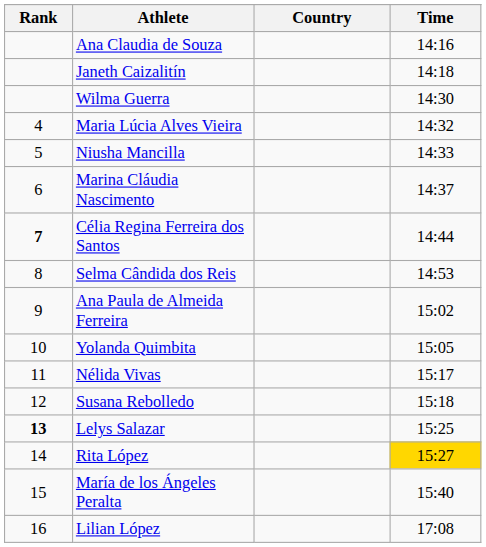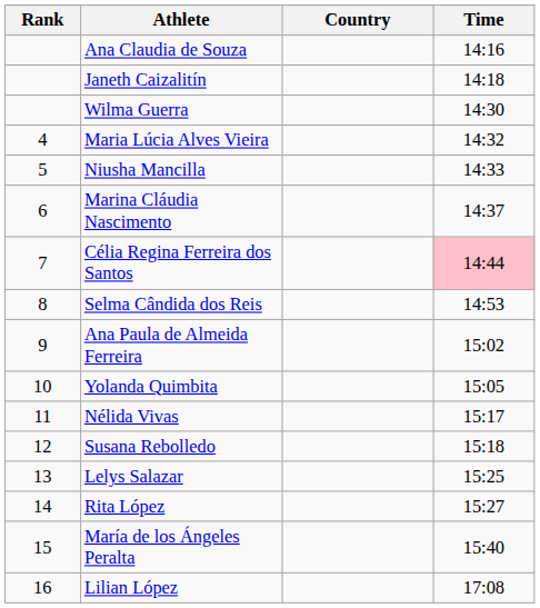Célia Regina Ferreira dos Santos | Rank: bold -> normal
Célia Regina Ferreira dos Santos | Time: no background -> pink background
Lelys Salazar | Rank: bold -> normal
Rita López | Time: gold background -> no background
